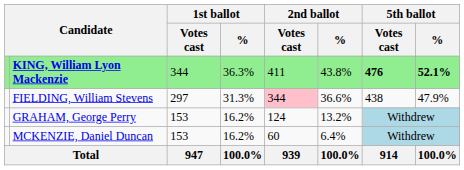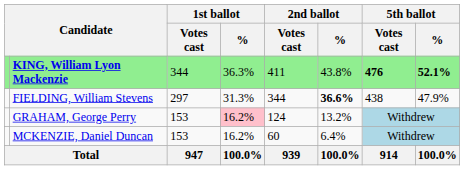FIELDING, William Stevens | 2nd ballot / Votes cast: pink background -> no background
FIELDING, William Stevens | 2nd ballot / %: normal -> bold
GRAHAM, George Perry | 1st ballot / %: no background -> pink background
